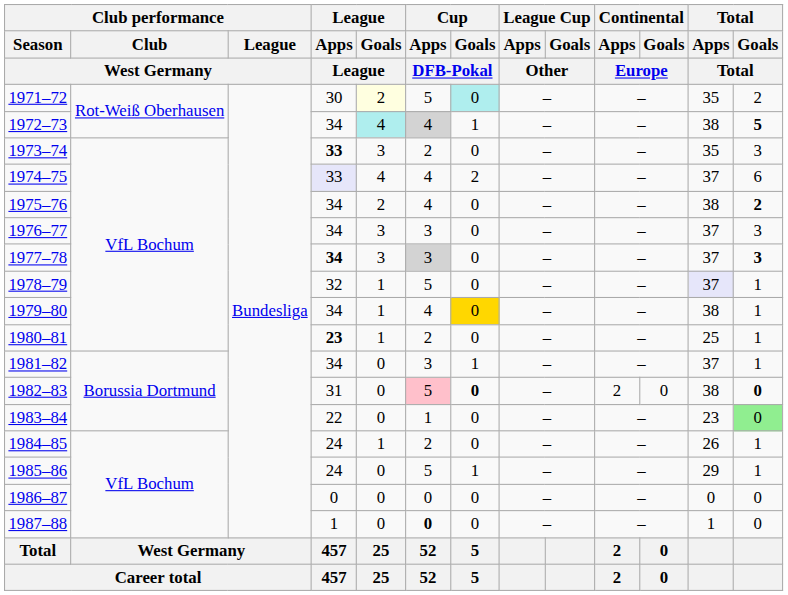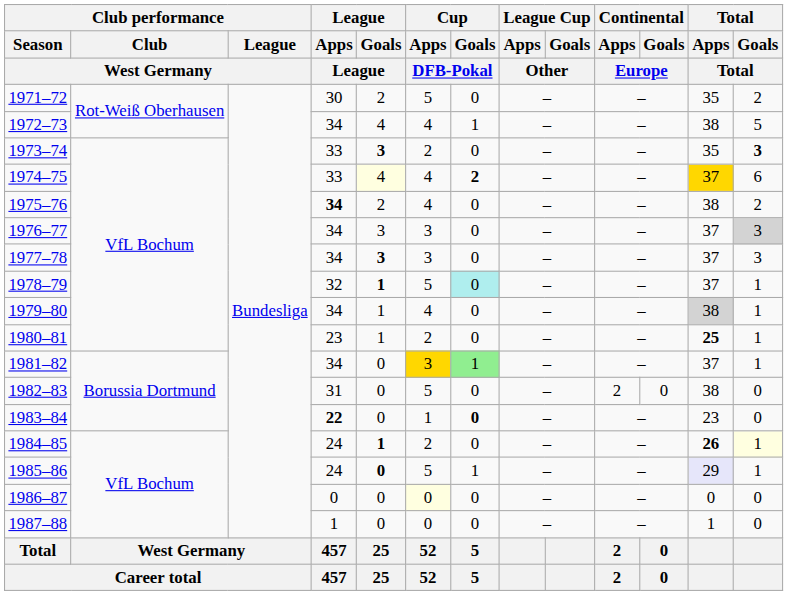1971–72 | League / Goals / League: lightyellow background -> no background
1971–72 | Cup / Goals / DFB-Pokal: paleturquoise background -> no background
1972–73 | League / Goals / League: paleturquoise background -> no background
1972–73 | Cup / Apps / DFB-Pokal: lightgrey background -> no background
1972–73 | Total / Goals / Total: bold -> normal
1973–74 | League / Apps / League: bold -> normal
1973–74 | League / Goals / League: normal -> bold
1973–74 | Total / Goals / Total: normal -> bold
1974–75 | League / Apps / League: lavender background -> no background
1974–75 | League / Goals / League: no background -> lightyellow background
1974–75 | Cup / Goals / DFB-Pokal: normal -> bold
1974–75 | Total / Apps / Total: no background -> gold background
1975–76 | League / Apps / League: normal -> bold
1975–76 | Total / Goals / Total: bold -> normal
1976–77 | Total / Goals / Total: no background -> lightgrey background
1977–78 | League / Apps / League: bold -> normal
1977–78 | League / Goals / League: normal -> bold
1977–78 | Cup / Apps / DFB-Pokal: lightgrey background -> no background
1977–78 | Total / Goals / Total: bold -> normal
1978–79 | League / Goals / League: normal -> bold
1978–79 | Cup / Goals / DFB-Pokal: no background -> paleturquoise background
1978–79 | Total / Apps / Total: lavender background -> no background
1979–80 | Cup / Goals / DFB-Pokal: gold background -> no background
1979–80 | Total / Apps / Total: no background -> lightgrey background
1980–81 | League / Apps / League: bold -> normal
1980–81 | Total / Apps / Total: normal -> bold
1981–82 | Cup / Apps / DFB-Pokal: no background -> gold background
1981–82 | Cup / Goals / DFB-Pokal: no background -> lightgreen background
1982–83 | Cup / Apps / DFB-Pokal: pink background -> no background
1982–83 | Cup / Goals / DFB-Pokal: bold -> normal
1982–83 | Total / Goals / Total: bold -> normal
1983–84 | League / Apps / League: normal -> bold
1983–84 | Cup / Goals / DFB-Pokal: normal -> bold
1983–84 | Total / Goals / Total: lightgreen background -> no background
1984–85 | League / Goals / League: normal -> bold
1984–85 | Total / Apps / Total: normal -> bold
1984–85 | Total / Goals / Total: no background -> lightyellow background
1985–86 | League / Goals / League: normal -> bold
1985–86 | Total / Apps / Total: no background -> lavender background
1986–87 | Cup / Apps / DFB-Pokal: no background -> lightyellow background
1987–88 | Cup / Apps / DFB-Pokal: bold -> normal
